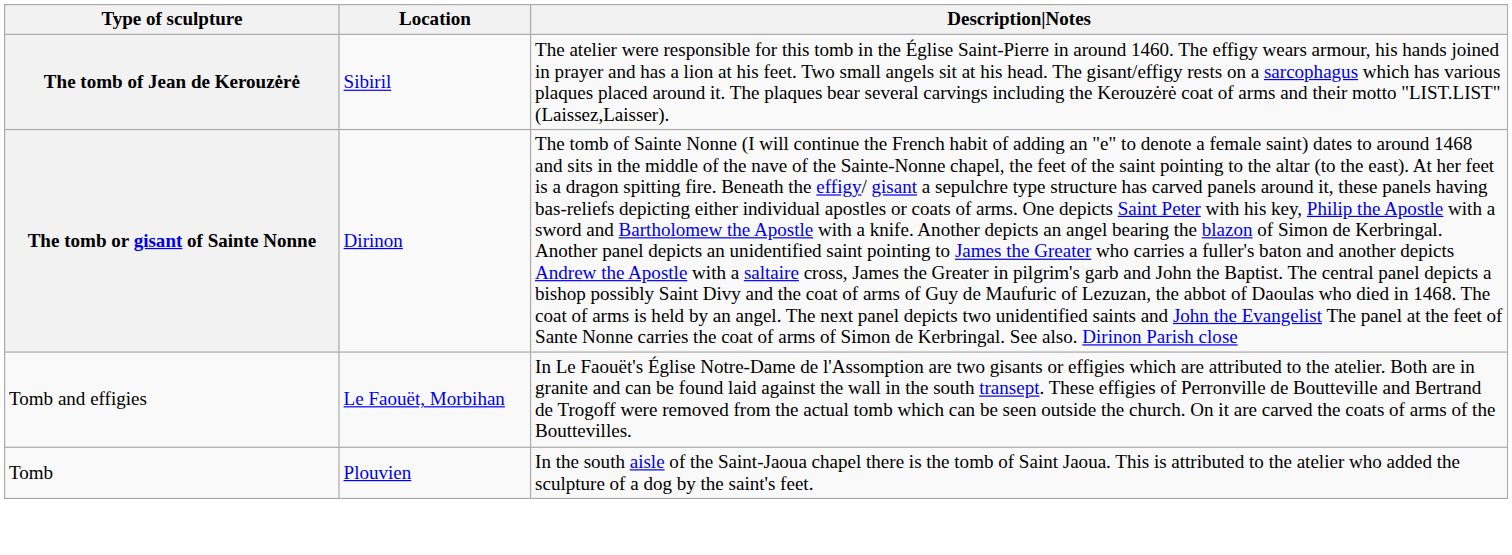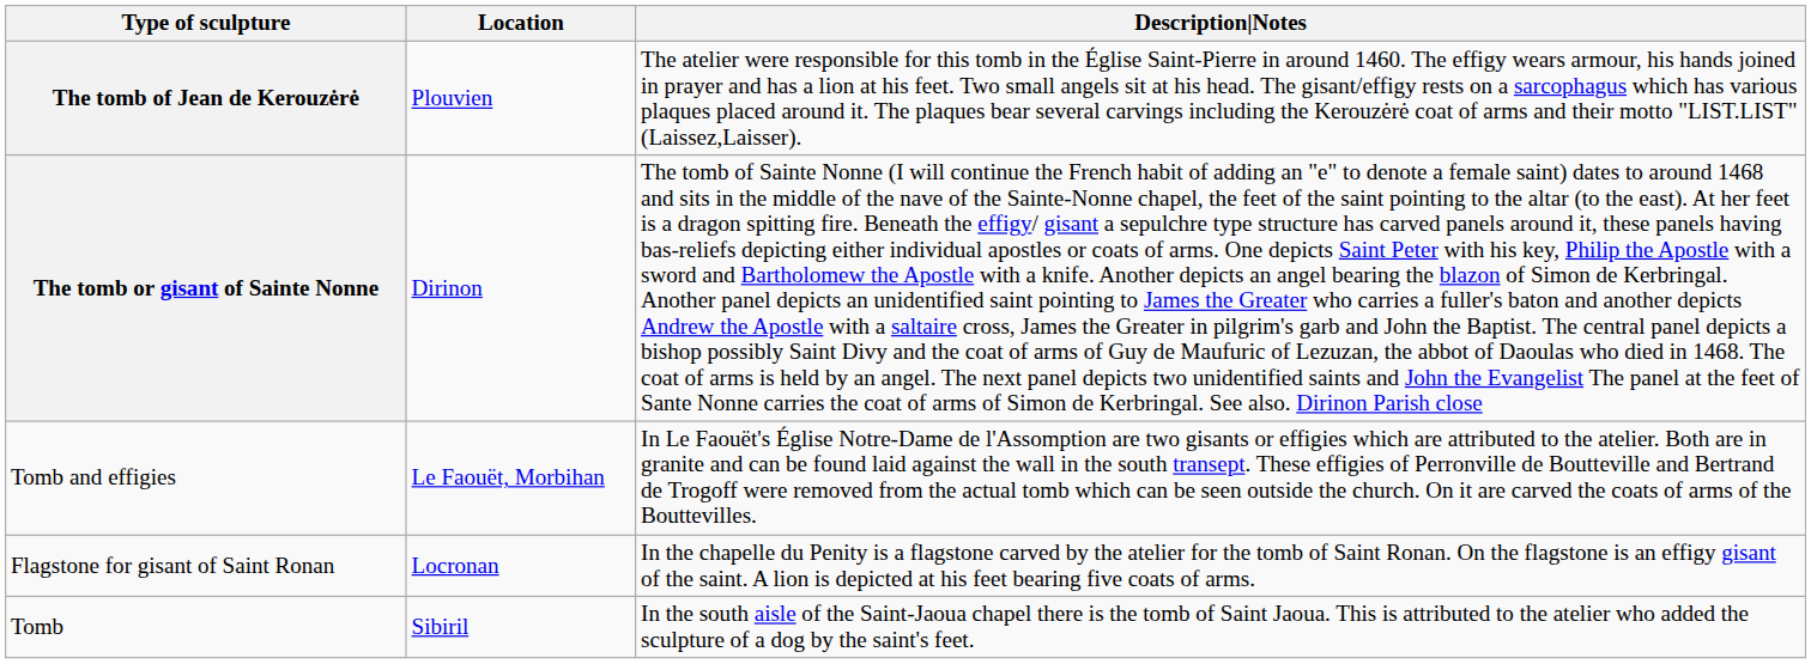The tomb of Jean de Kerouzėrė | Location: Sibiril -> Plouvien
+ row: Flagstone for gisant of Saint Ronan | Locronan | In the chapelle du Penity is a flagstone carved by the atelier for the tomb of Saint Ronan. On the flagstone is an effigy gisant of the saint. A lion is depicted at his feet bearing five coats of arms.
Tomb | Location: Plouvien -> Sibiril
